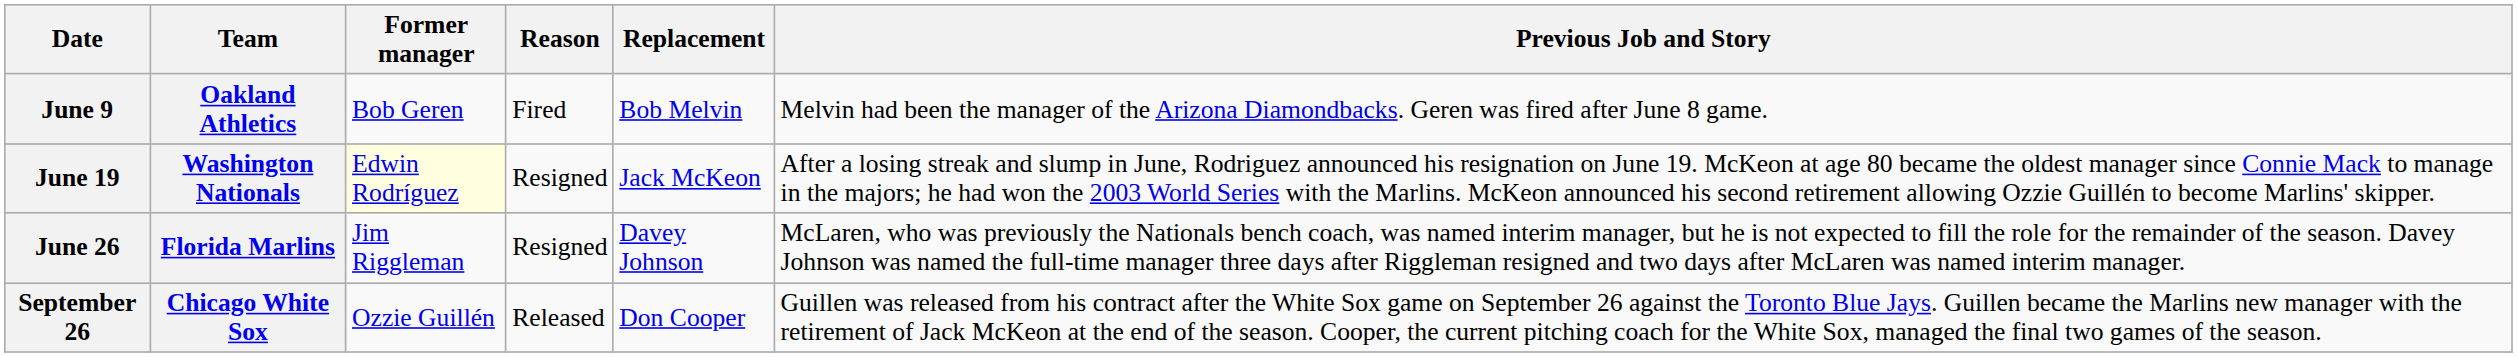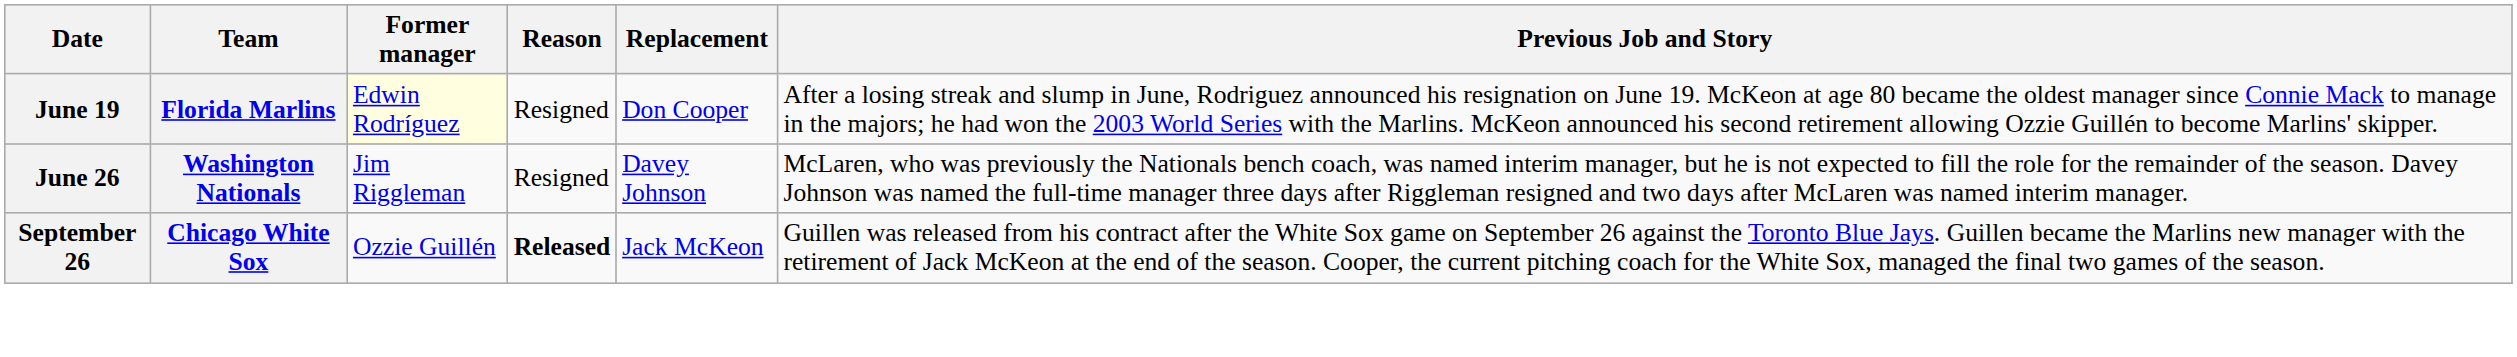- row: June 9 | Oakland Athletics | Bob Geren | Fired | Bob Melvin | Melvin had been the manager of the Arizona Diamondbacks. Geren was fired after June 8 game.
June 19 | Team: Washington Nationals -> Florida Marlins
June 19 | Replacement: Jack McKeon -> Don Cooper
June 26 | Team: Florida Marlins -> Washington Nationals
September 26 | Reason: normal -> bold
September 26 | Replacement: Don Cooper -> Jack McKeon
